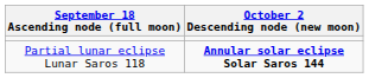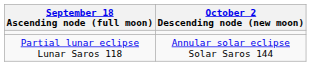Partial lunar eclipse Lunar Saros 118 | October 2 Descending node (new moon): bold -> normal
